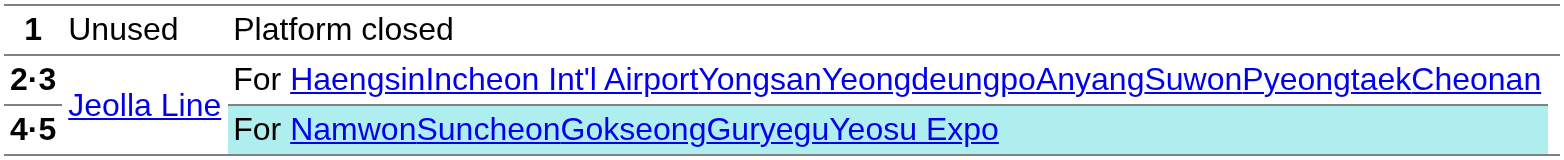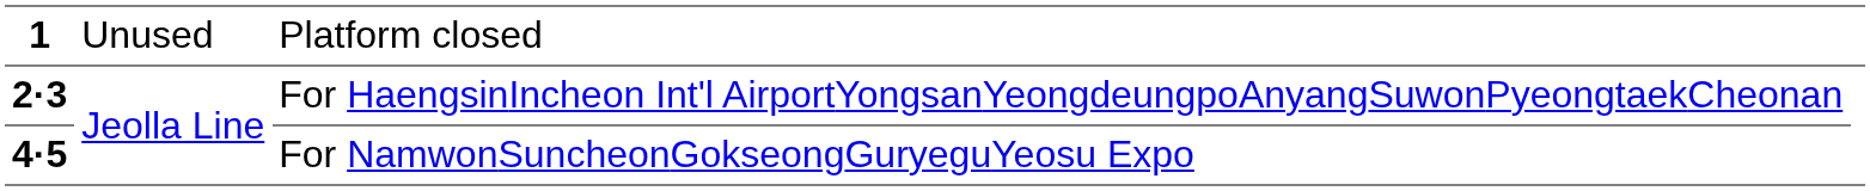4·5 | column 3: paleturquoise background -> no background
